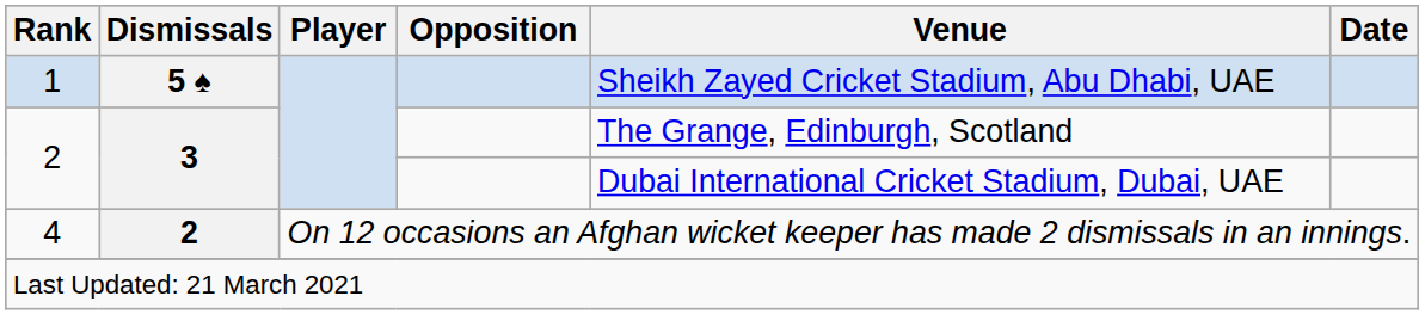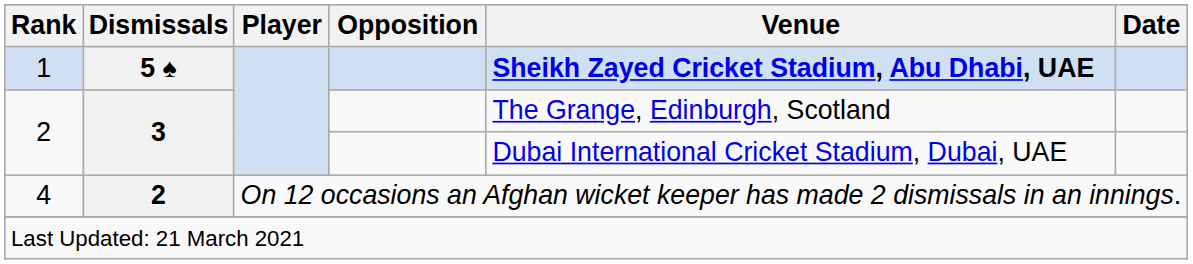1 | Venue: normal -> bold
